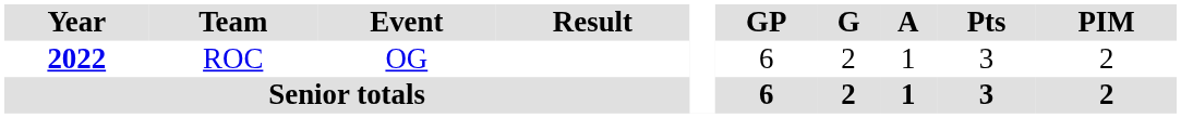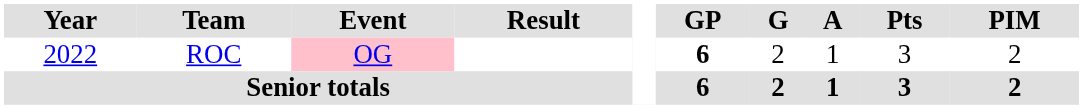ROC | Year: bold -> normal
ROC | Event: no background -> pink background
ROC | GP: normal -> bold
